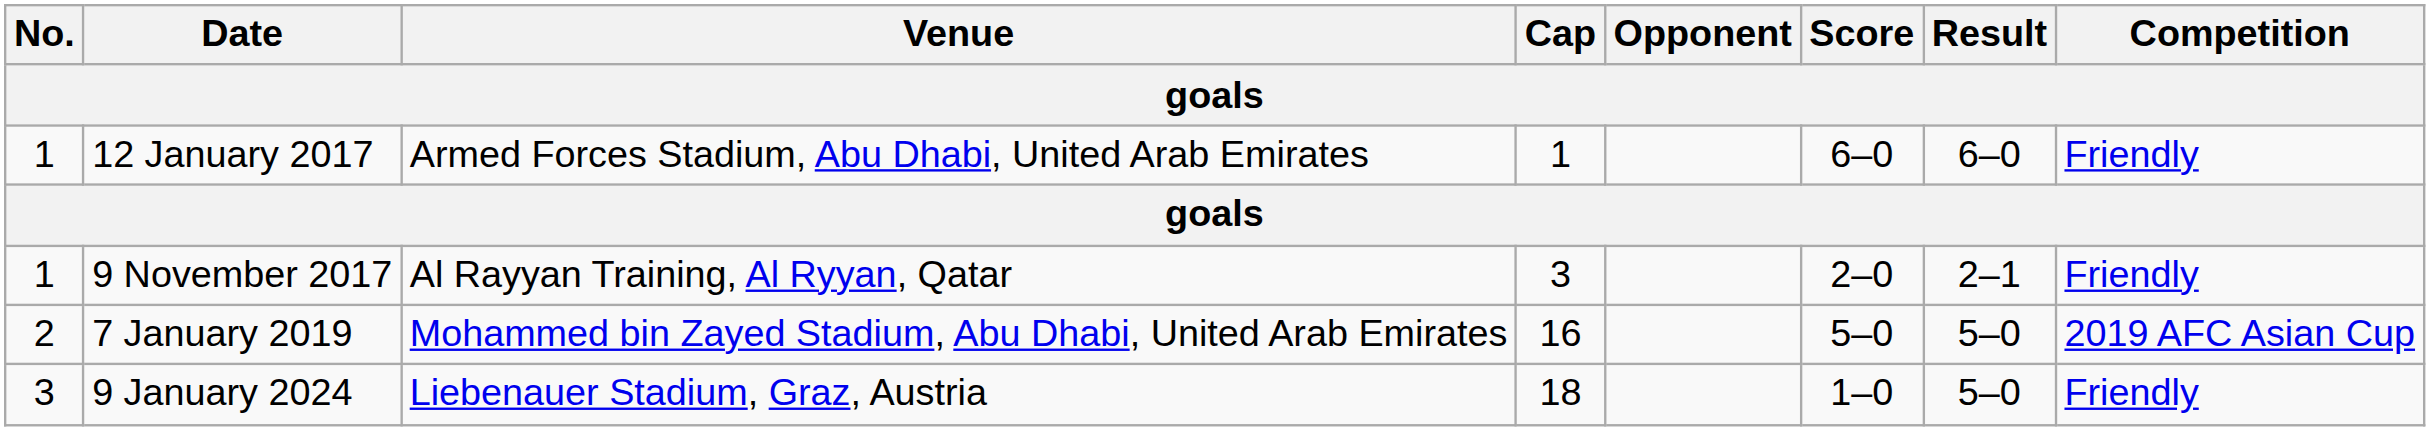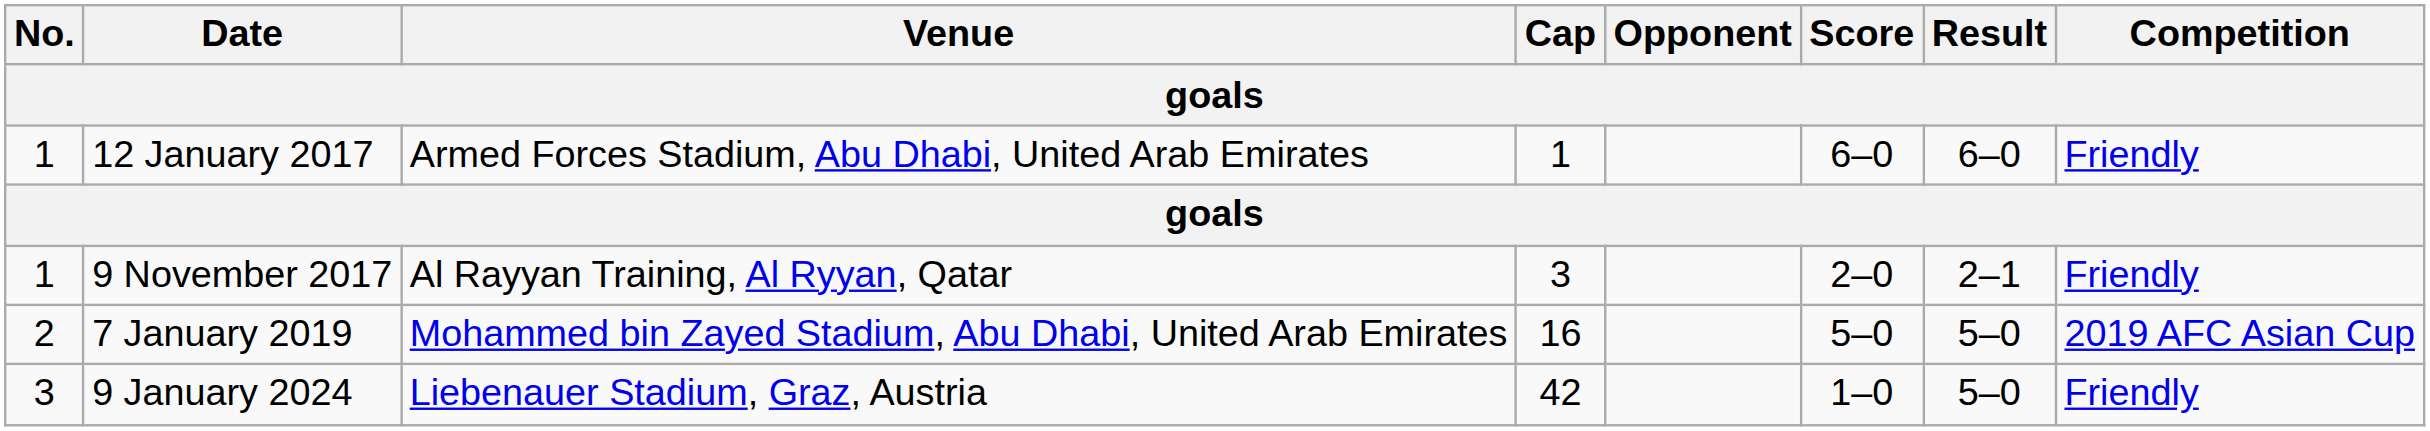9 January 2024 | Cap: 18 -> 42
